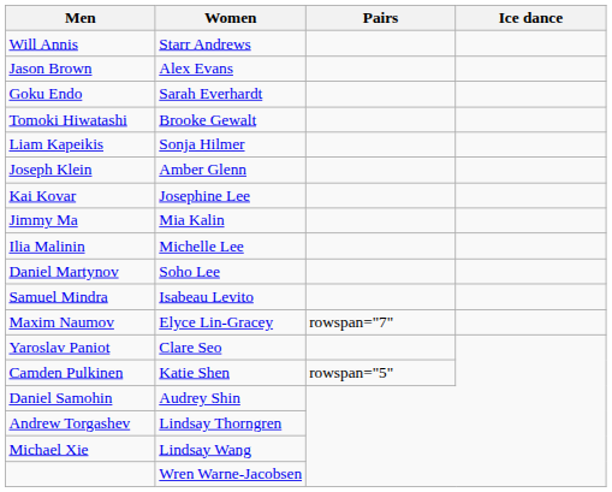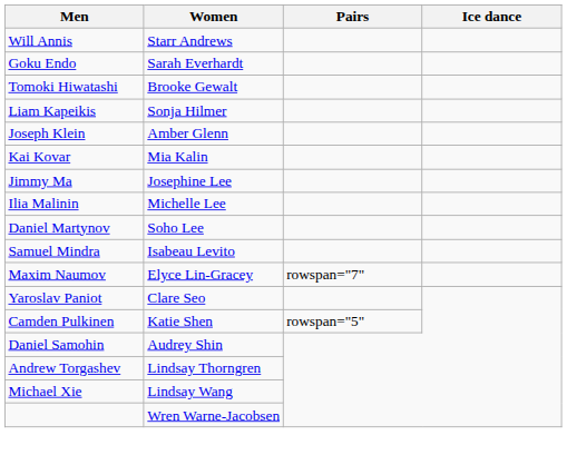- row: Jason Brown | Alex Evans
Kai Kovar | Women: Josephine Lee -> Mia Kalin
Jimmy Ma | Women: Mia Kalin -> Josephine Lee
